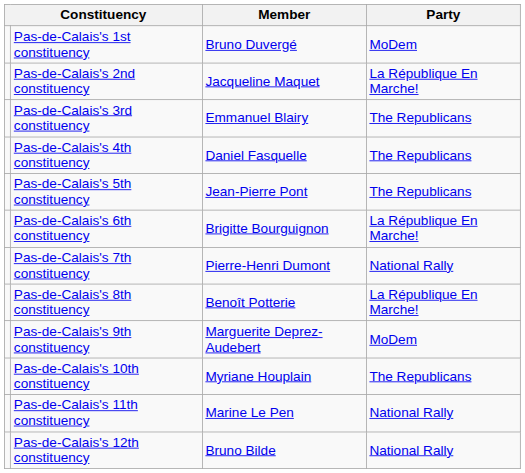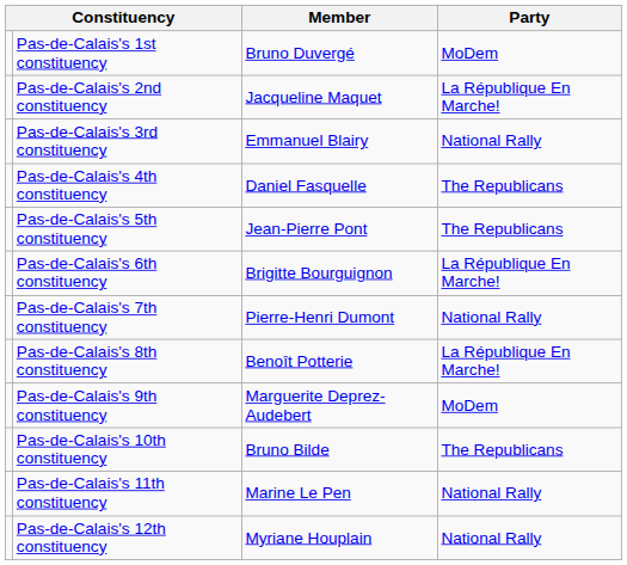Pas-de-Calais's 3rd constituency | Party: The Republicans -> National Rally
Pas-de-Calais's 10th constituency | Member: Myriane Houplain -> Bruno Bilde
Pas-de-Calais's 12th constituency | Member: Bruno Bilde -> Myriane Houplain
